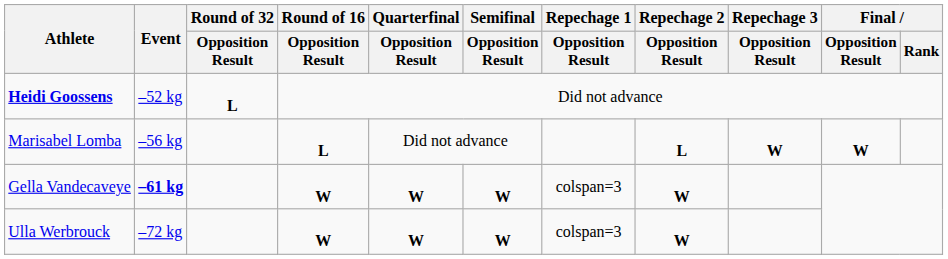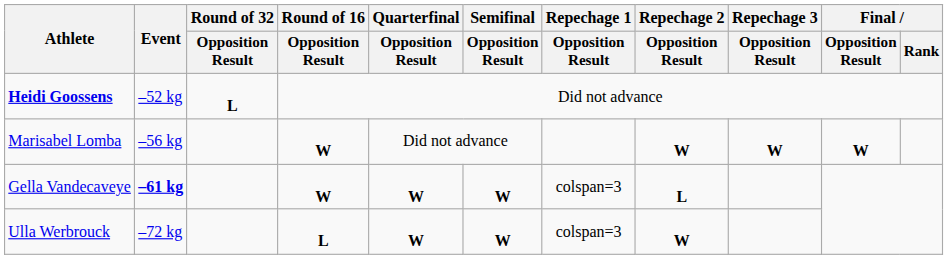Marisabel Lomba | Round of 16 / Opposition Result: L -> W
Marisabel Lomba | Repechage 2 / Opposition Result: L -> W
Gella Vandecaveye | Repechage 2 / Opposition Result: W -> L
Ulla Werbrouck | Round of 16 / Opposition Result: W -> L
